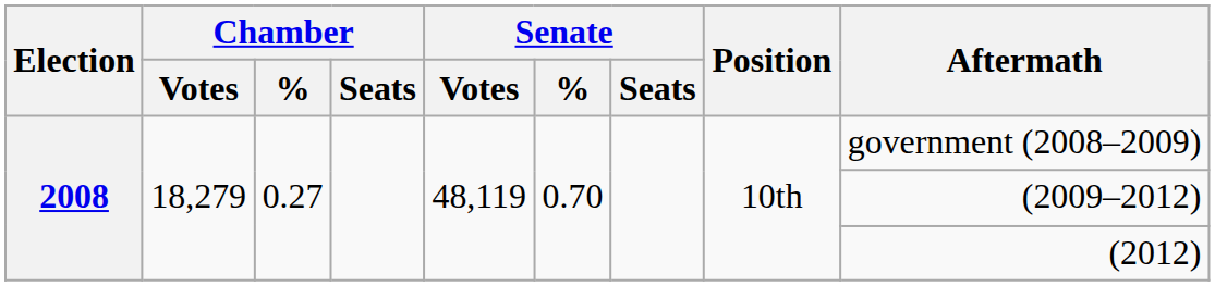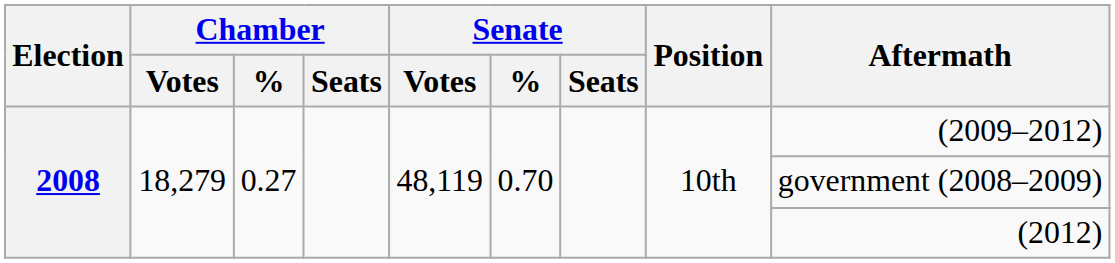row 3 | Aftermath: government (2008–2009) -> (2009–2012)
row 4 | Aftermath: (2009–2012) -> government (2008–2009)
